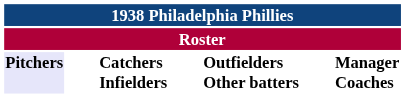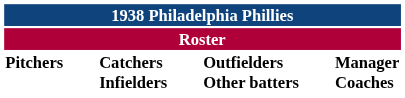Pitchers | column 1: lavender background -> no background
